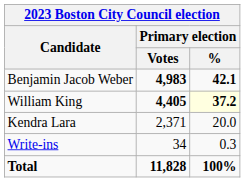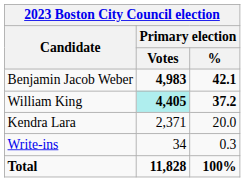William King | Primary election / Votes: no background -> paleturquoise background
William King | Primary election / %: lightyellow background -> no background
